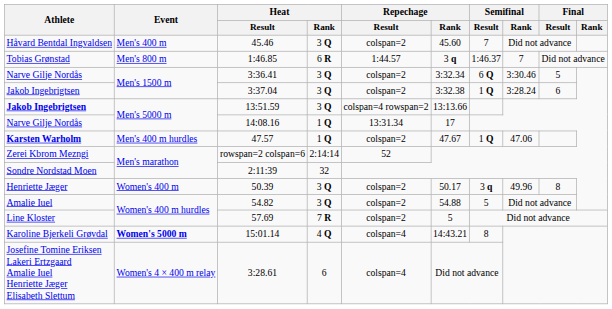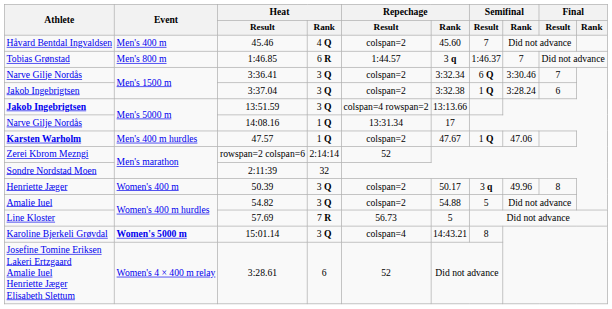45.46 | Heat / Rank: 3 Q -> 4 Q
3:36.41 | Final / Result: 5 -> 7
57.69 | Repechage / Result: colspan=2 -> 56.73
15:01.14 | Heat / Rank: 4 Q -> 3 Q
3:28.61 | Repechage / Result: colspan=4 -> 52
